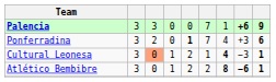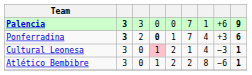Palencia | column 2: normal -> bold
Palencia | column 8: bold -> normal
Ponferradina | column 2: normal -> bold
Ponferradina | column 4: normal -> bold
Ponferradina | column 5: bold -> normal
Cultural Leonesa | column 3: lightsalmon background -> no background
Cultural Leonesa | column 4: no background -> pink background
Cultural Leonesa | column 7: bold -> normal
Atlético Bembibre | column 7: bold -> normal
Atlético Bembibre | column 8: bold -> normal
